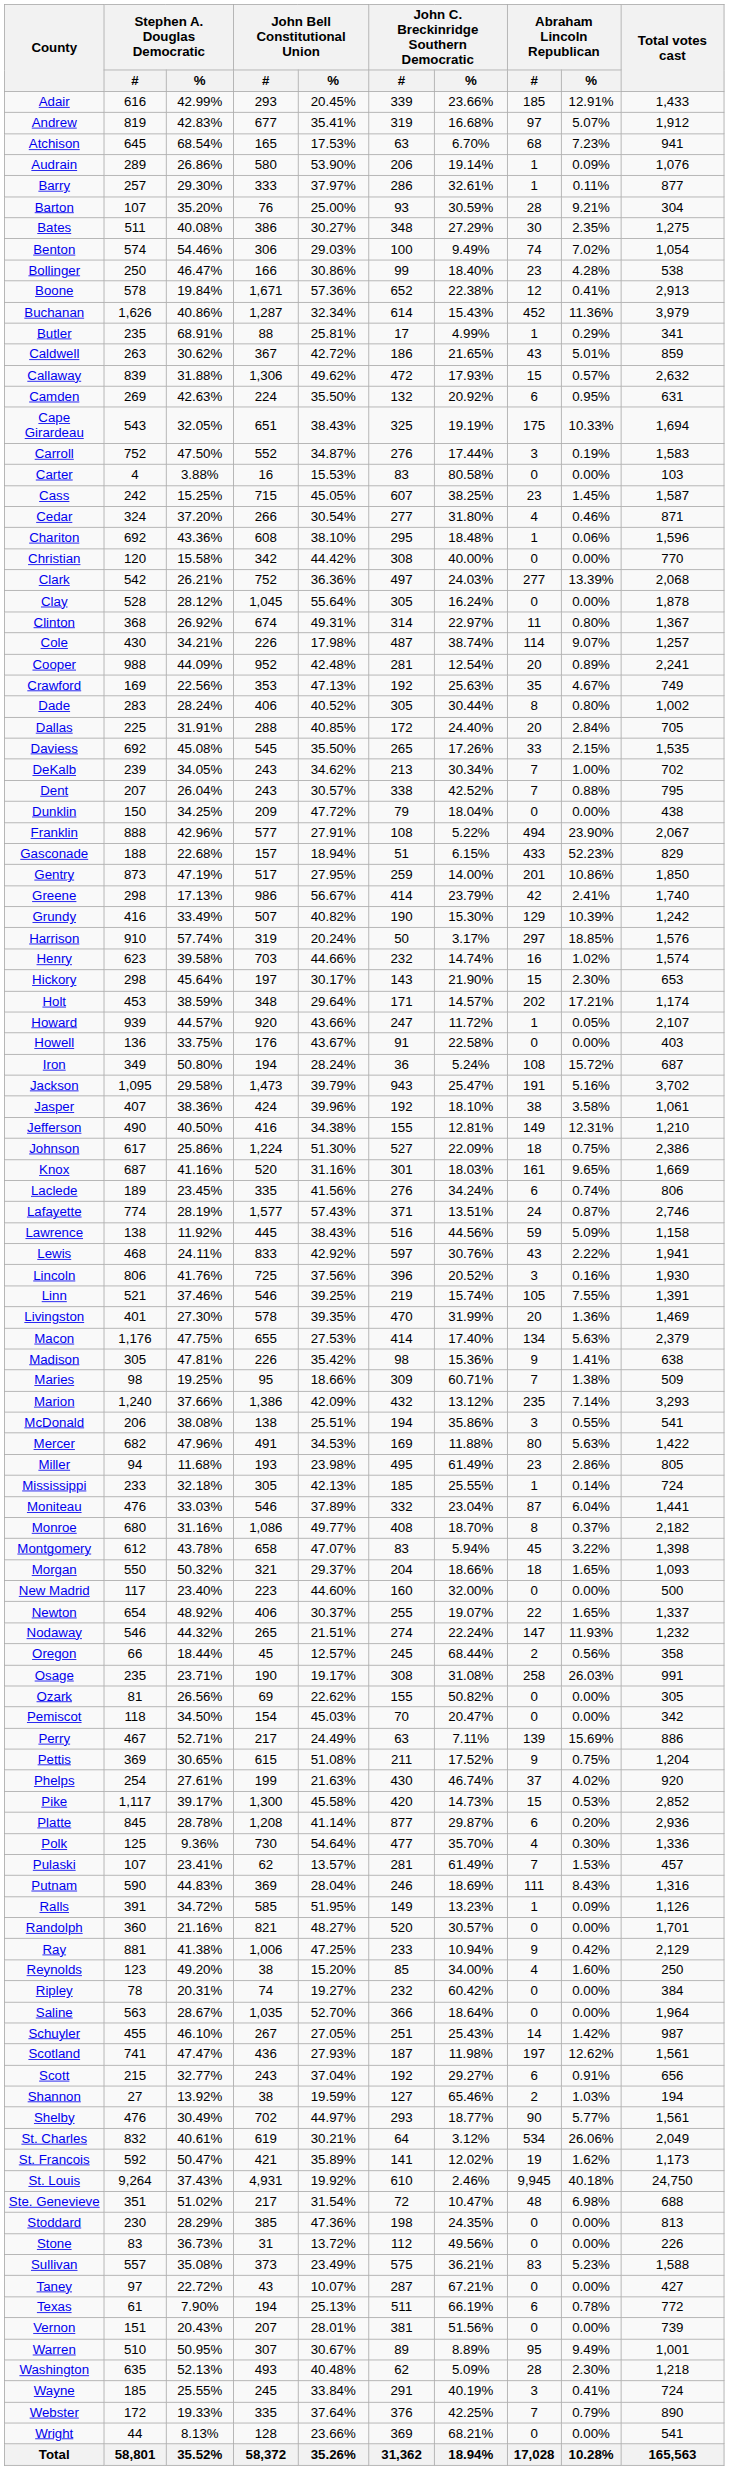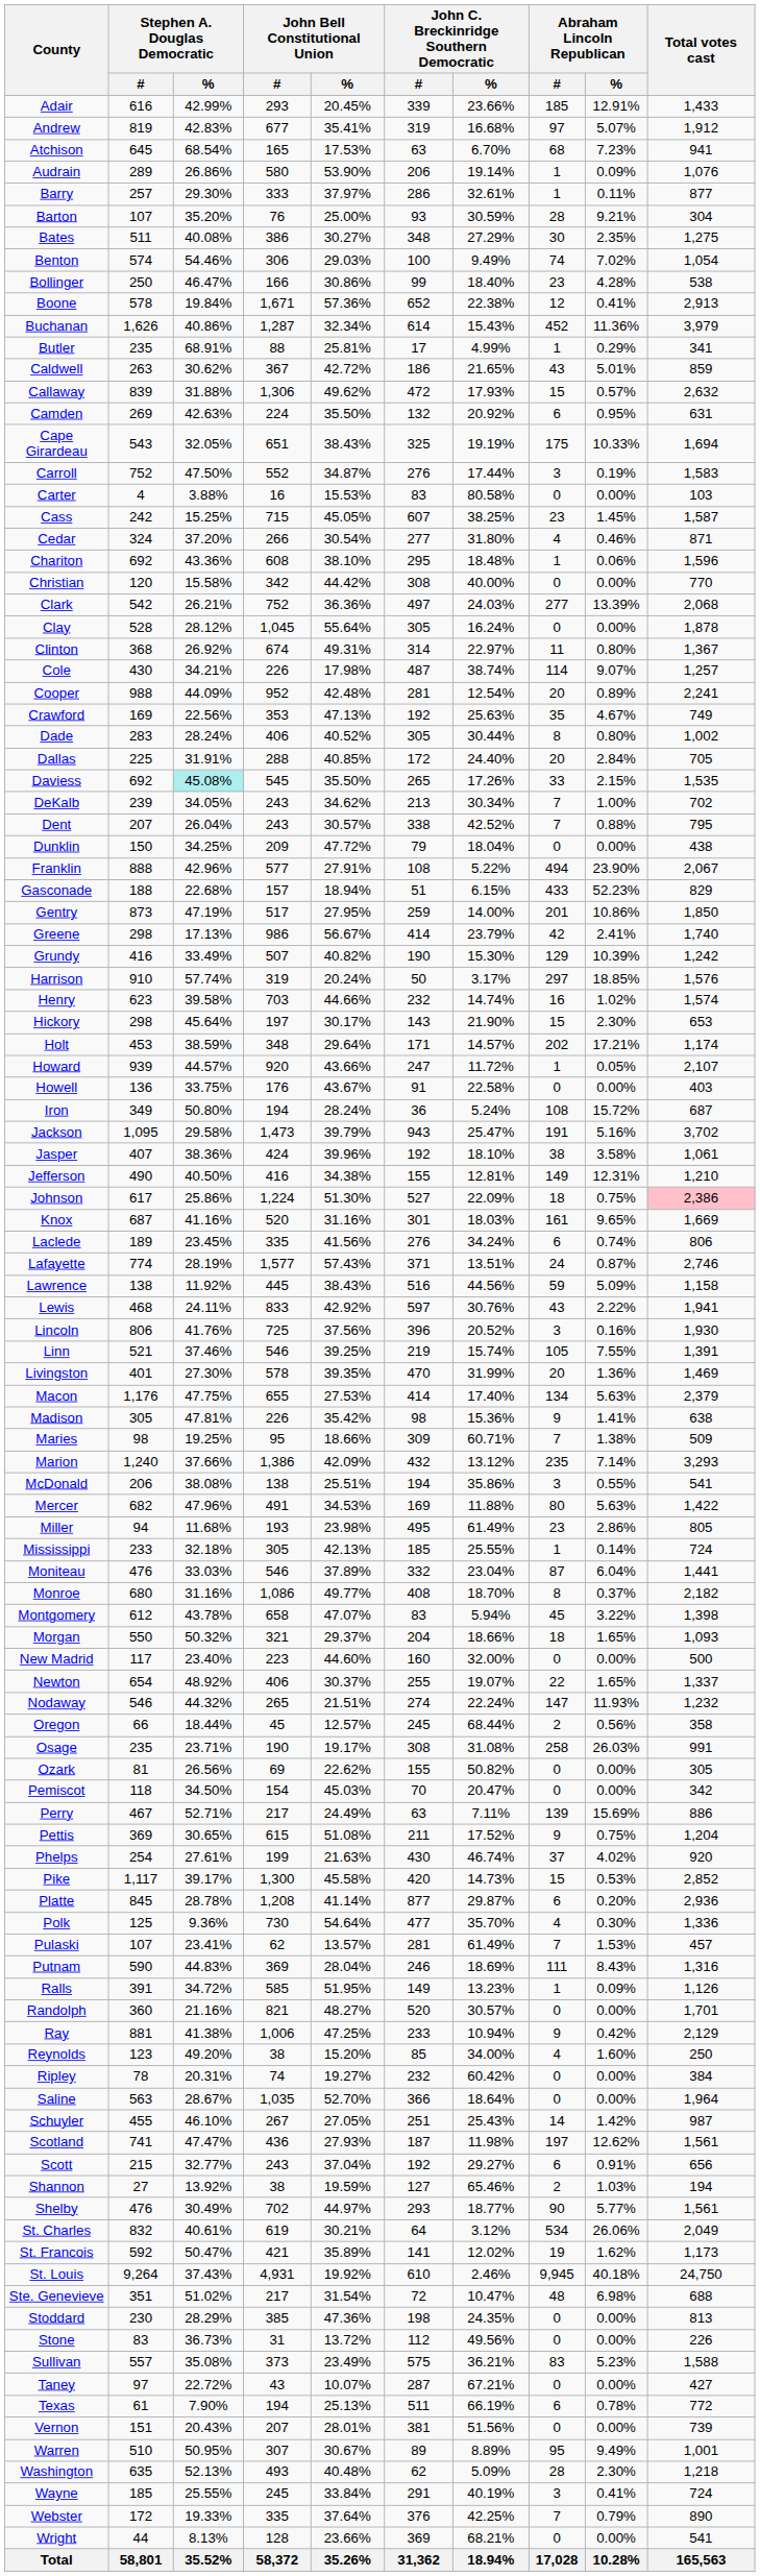Daviess | Stephen A. Douglas Democratic / %: no background -> paleturquoise background
Johnson | Total votes cast: no background -> pink background
